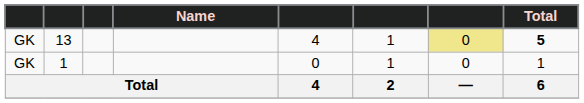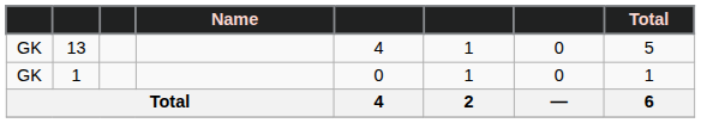13 | column 7: khaki background -> no background
13 | Total: bold -> normal
